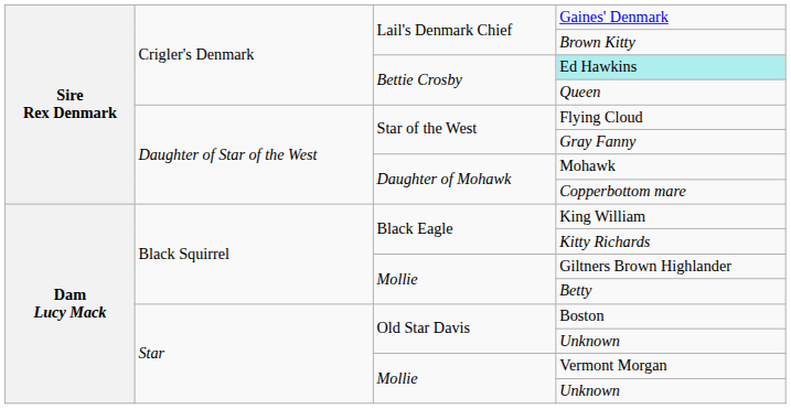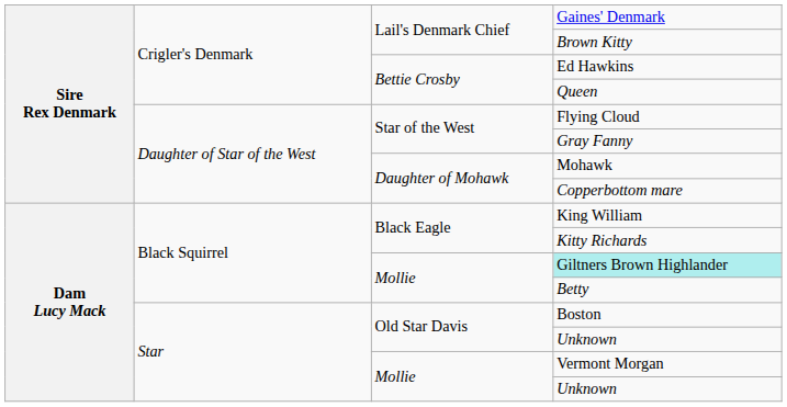Ed Hawkins | column 4: paleturquoise background -> no background
Giltners Brown Highlander | column 4: no background -> paleturquoise background
